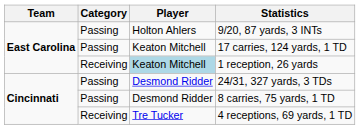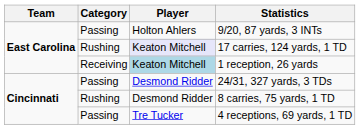17 carries, 124 yards, 1 TD | Category: Passing -> Rushing
17 carries, 124 yards, 1 TD | Player: no background -> lavender background
8 carries, 75 yards, 1 TD | Category: Passing -> Rushing
4 receptions, 69 yards, 1 TD | Category: Receiving -> Passing
